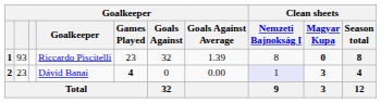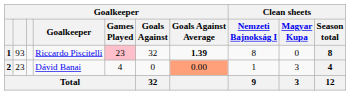Riccardo Piscitelli | Goalkeeper / Games Played: no background -> pink background
Riccardo Piscitelli | Goalkeeper / Goals Against Average: normal -> bold
Riccardo Piscitelli | Clean sheets / Magyar Kupa: bold -> normal
Dávid Banai | Goalkeeper / Games Played: bold -> normal
Dávid Banai | Goalkeeper / Goals Against Average: no background -> lightsalmon background
Dávid Banai | Clean sheets / Nemzeti Bajnokság I: lavender background -> no background
Dávid Banai | Clean sheets / Magyar Kupa: bold -> normal
